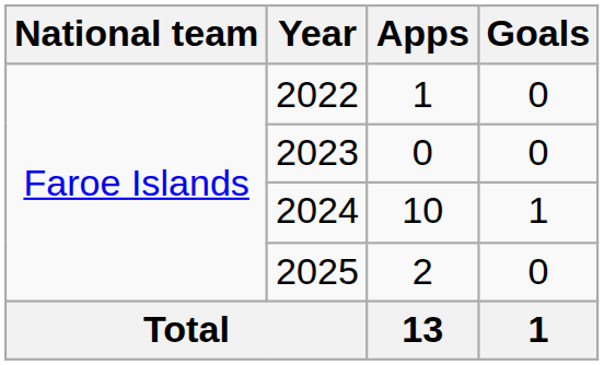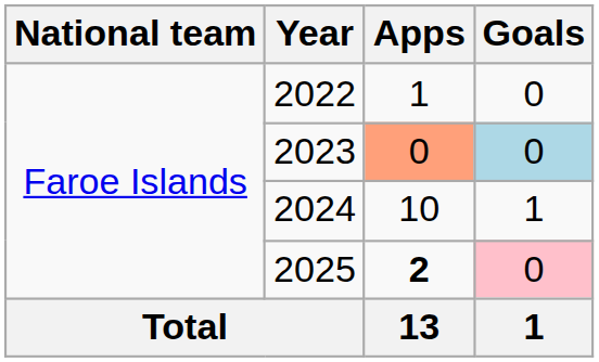2023 | Apps: no background -> lightsalmon background
2023 | Goals: no background -> lightblue background
2025 | Apps: normal -> bold
2025 | Goals: no background -> pink background
